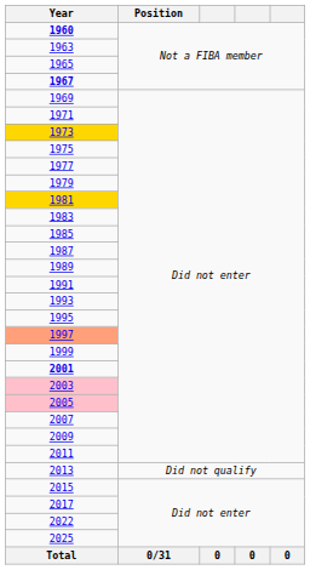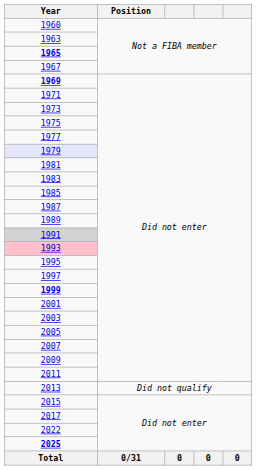1960 | Year: bold -> normal
1965 | Year: normal -> bold
1967 | Year: bold -> normal
1969 | Year: normal -> bold
1973 | Year: gold background -> no background
1979 | Year: no background -> lavender background
1981 | Year: gold background -> no background
1991 | Year: no background -> lightgrey background
1993 | Year: no background -> pink background
1997 | Year: lightsalmon background -> no background
1999 | Year: normal -> bold
2001 | Year: bold -> normal
2003 | Year: pink background -> no background
2005 | Year: pink background -> no background
2025 | Year: normal -> bold
